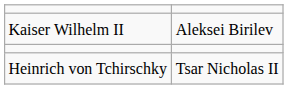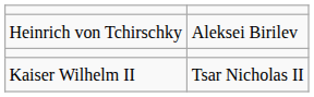row 2 | column 1: Kaiser Wilhelm II -> Heinrich von Tchirschky
row 4 | column 1: Heinrich von Tchirschky -> Kaiser Wilhelm II
